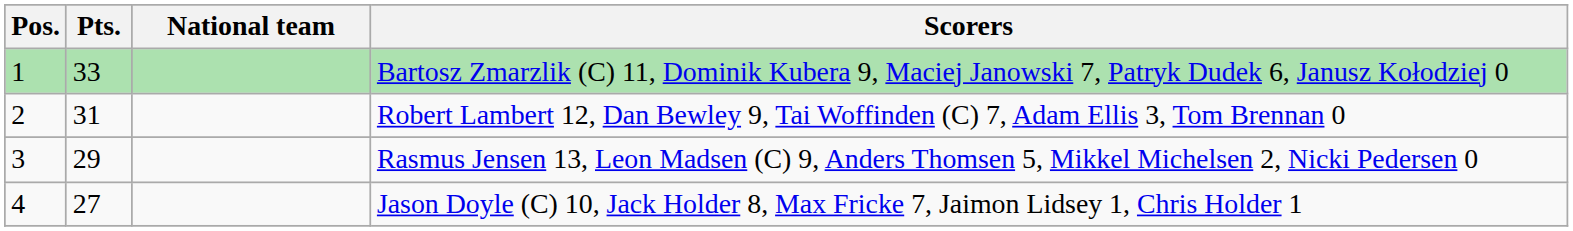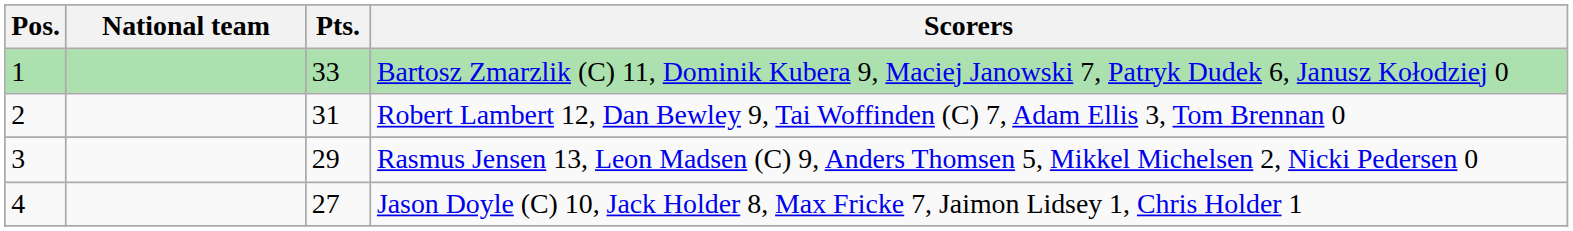columns swapped: National team <-> Pts.
